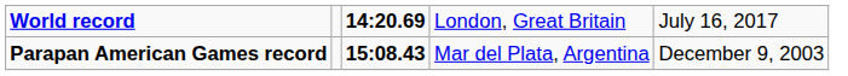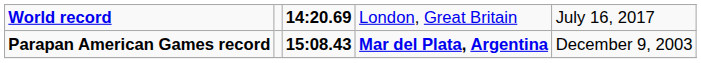Parapan American Games record | column 4: normal -> bold
